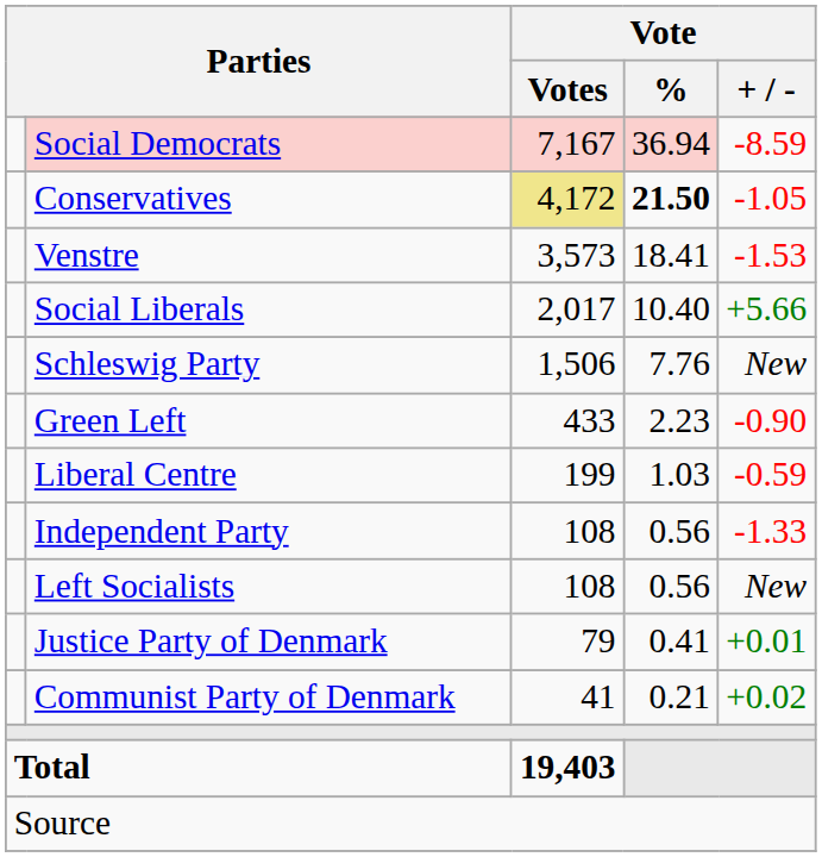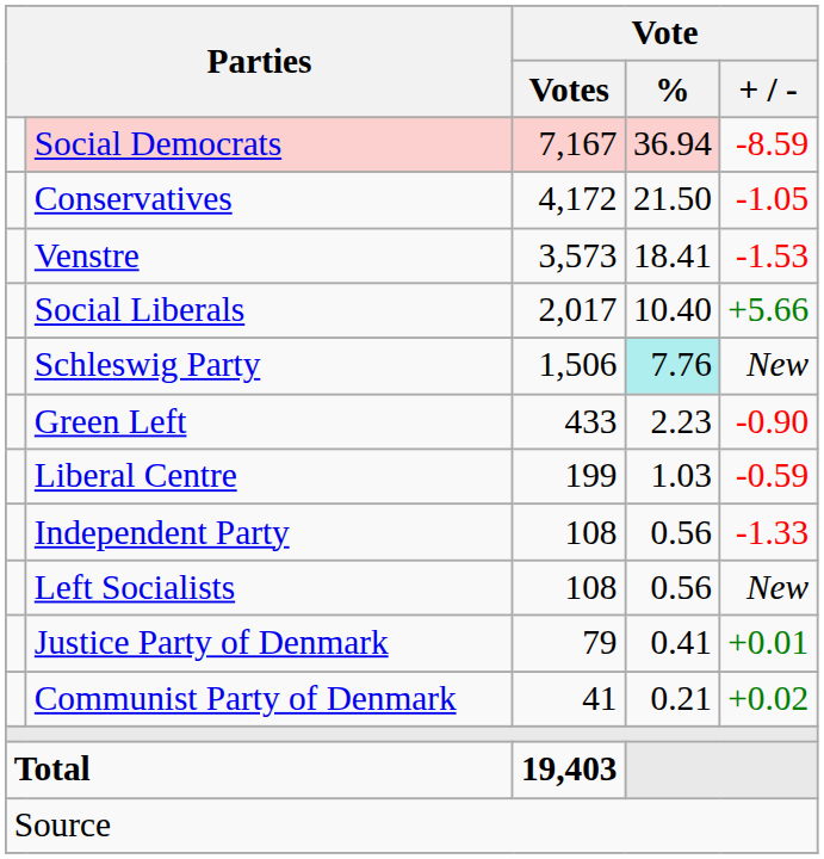Conservatives | Vote / Votes: khaki background -> no background
Conservatives | Vote / %: bold -> normal
Schleswig Party | Vote / %: no background -> paleturquoise background
